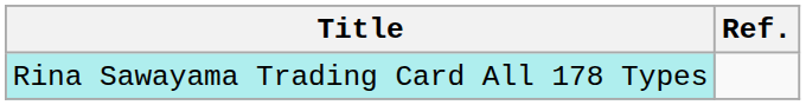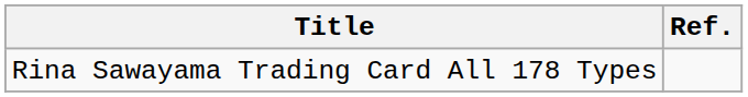row 2 | Title: paleturquoise background -> no background
